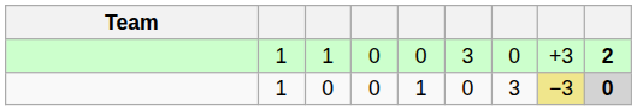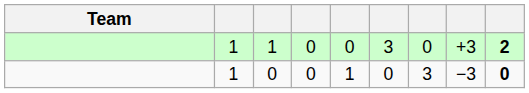row 3 | column 8: khaki background -> no background
row 3 | column 9: lightgrey background -> no background
